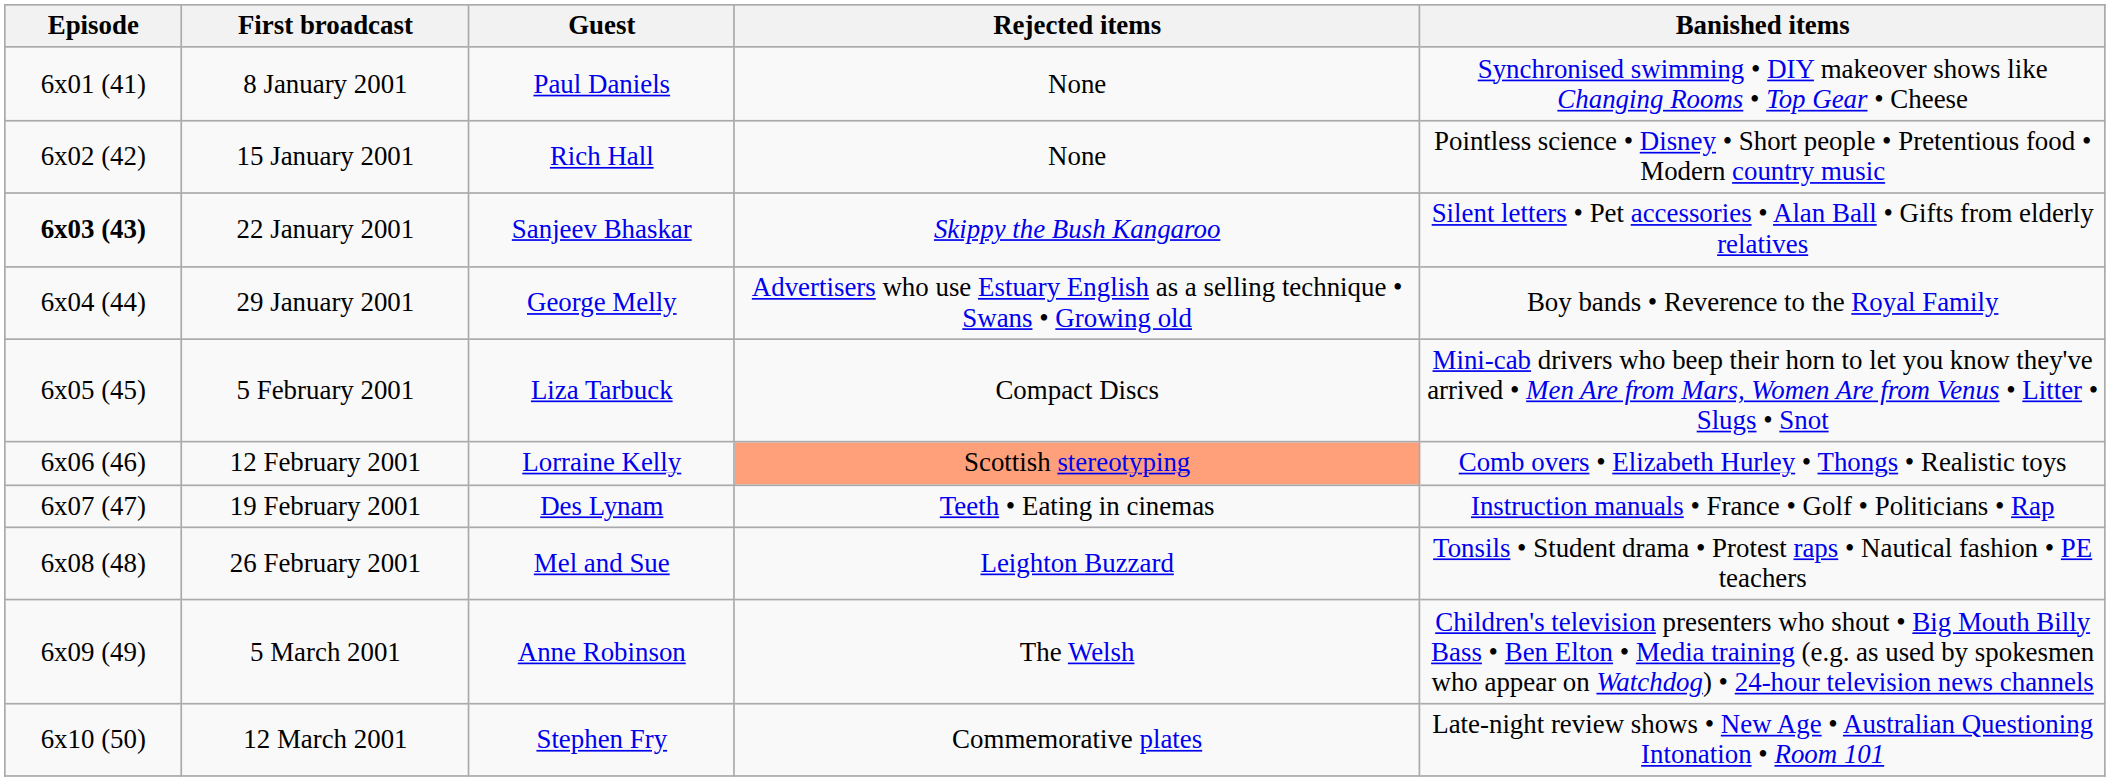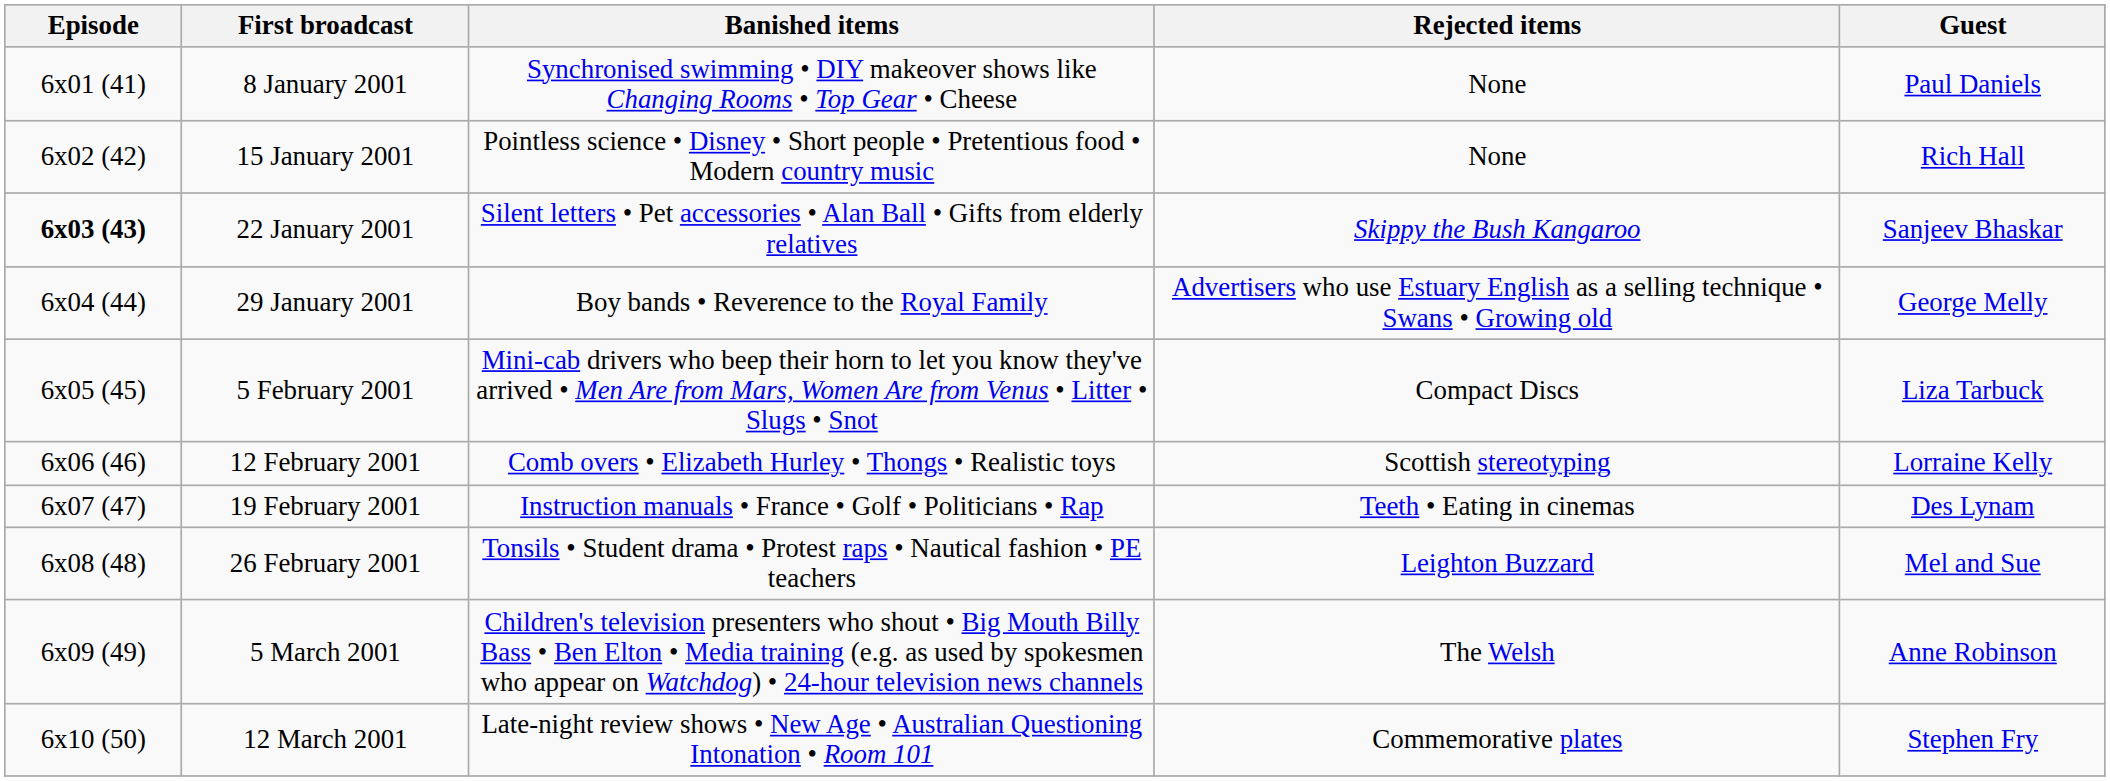columns swapped: Guest <-> Banished items
12 February 2001 | Rejected items: lightsalmon background -> no background
